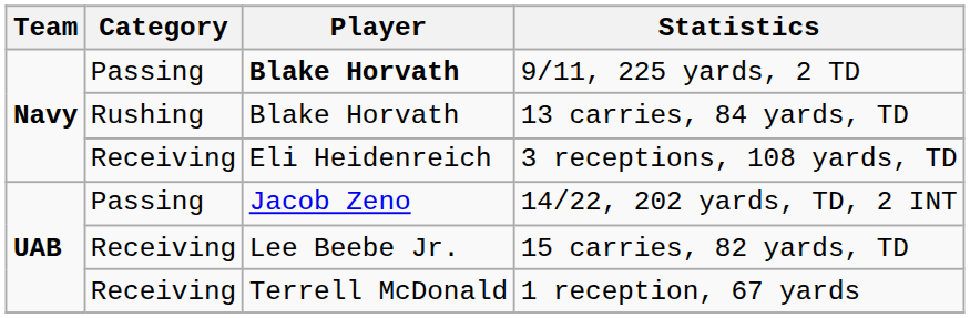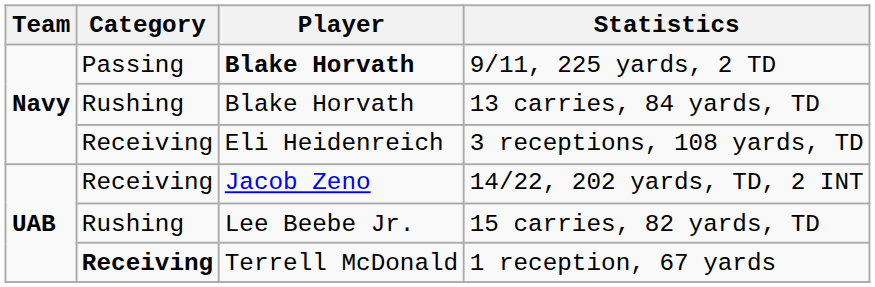14/22, 202 yards, TD, 2 INT | Category: Passing -> Receiving
15 carries, 82 yards, TD | Category: Receiving -> Rushing
1 reception, 67 yards | Category: normal -> bold
